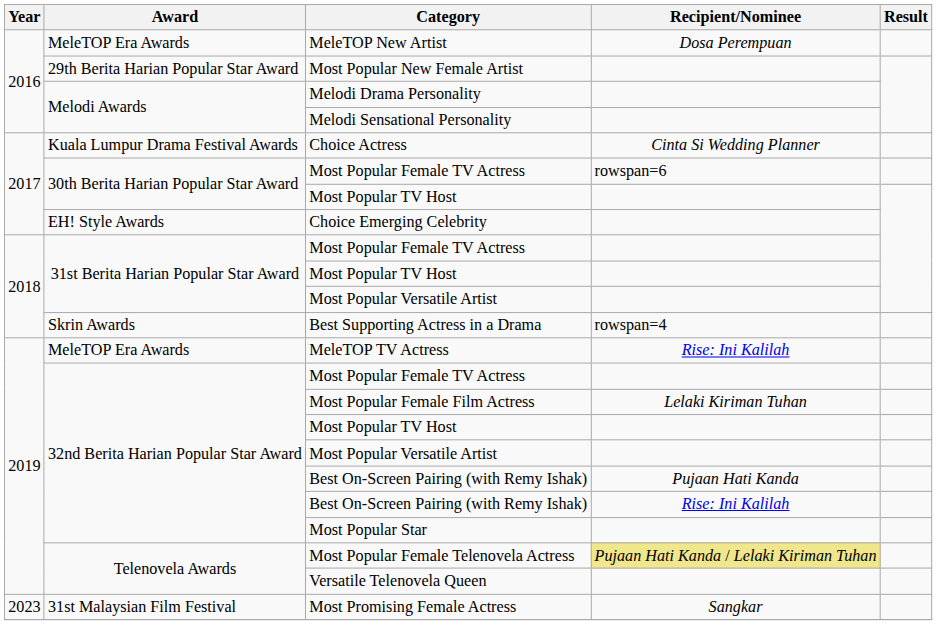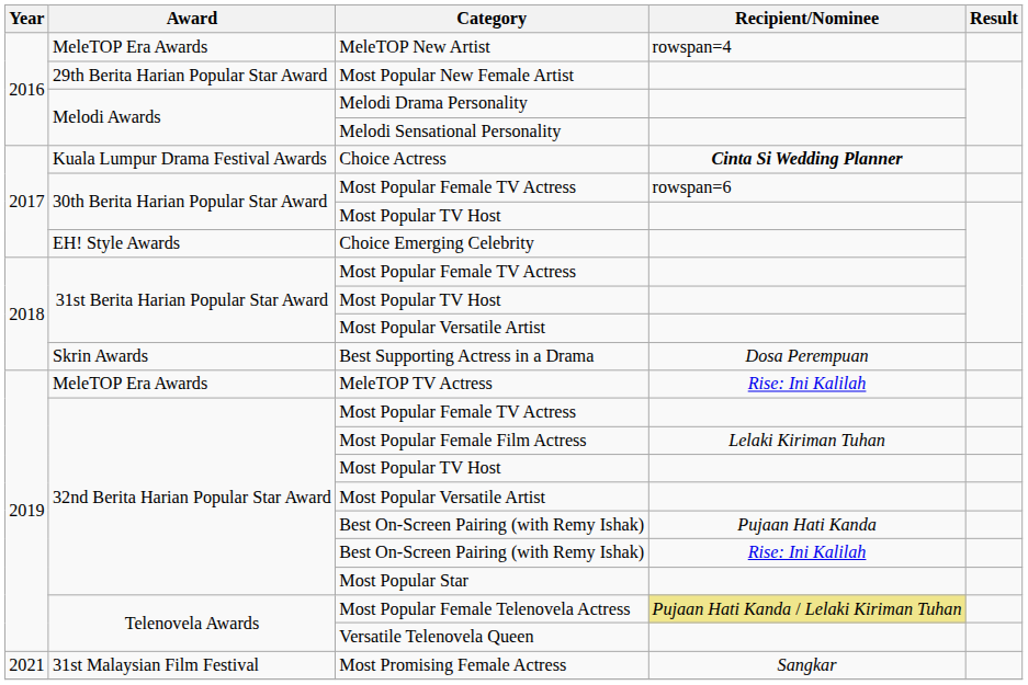MeleTOP New Artist | Recipient/Nominee: Dosa Perempuan -> rowspan=4
Choice Actress | Recipient/Nominee: normal -> bold
Best Supporting Actress in a Drama | Recipient/Nominee: rowspan=4 -> Dosa Perempuan
Most Promising Female Actress | Year: 2023 -> 2021
